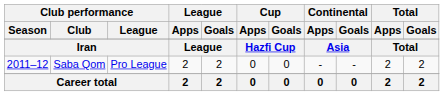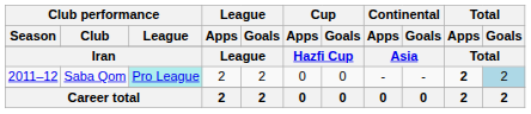Saba Qom | Club performance / League: no background -> paleturquoise background
Saba Qom | Total / Apps: normal -> bold
Saba Qom | Total / Goals: no background -> lightblue background
